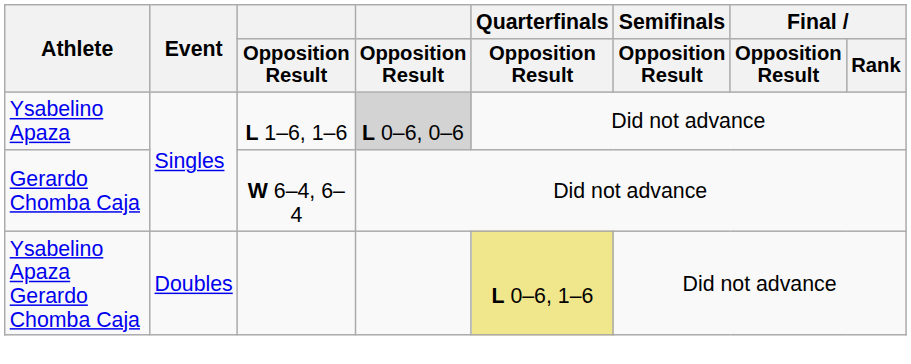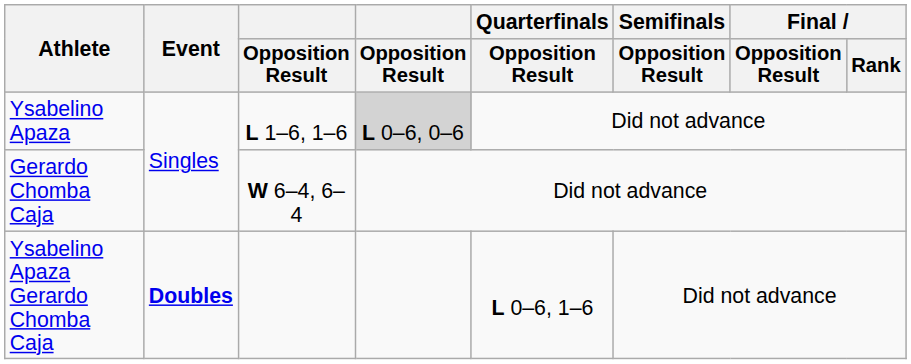Ysabelino Apaza Gerardo Chomba Caja | Event: normal -> bold
Ysabelino Apaza Gerardo Chomba Caja | Quarterfinals / Opposition Result: khaki background -> no background
